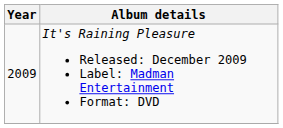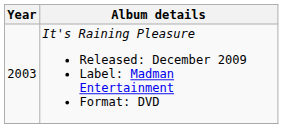row 2 | Year: 2009 -> 2003
